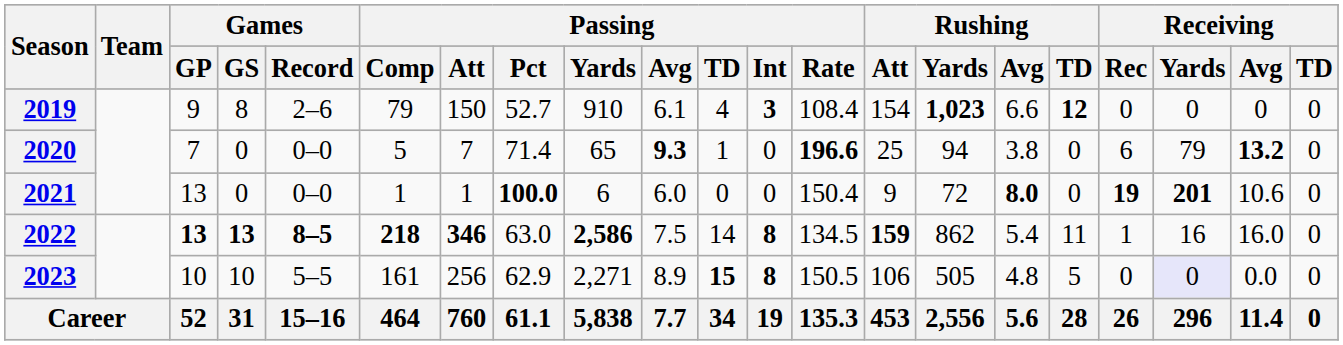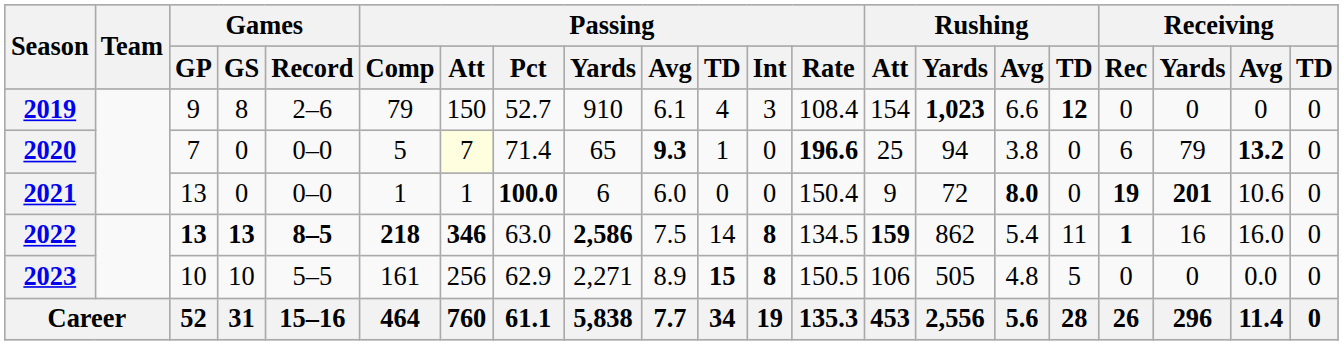2019 | Passing / Int: bold -> normal
2020 | Passing / Att: no background -> lightyellow background
2022 | Receiving / Rec: normal -> bold
2023 | Receiving / Yards: lavender background -> no background
